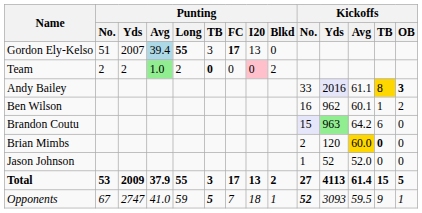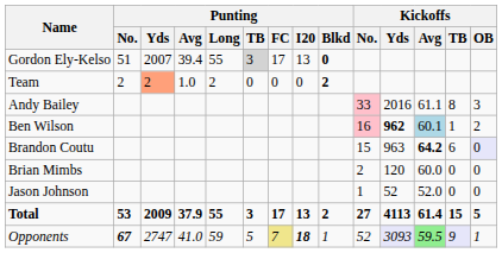Gordon Ely-Kelso | Punting / Avg: lightblue background -> no background
Gordon Ely-Kelso | Punting / Long: bold -> normal
Gordon Ely-Kelso | Punting / TB: no background -> lightgrey background
Gordon Ely-Kelso | Punting / FC: bold -> normal
Gordon Ely-Kelso | Punting / Blkd: normal -> bold
Team | Punting / Yds: no background -> lightsalmon background
Team | Punting / Avg: lightgreen background -> no background
Team | Punting / TB: bold -> normal
Team | Punting / I20: pink background -> no background
Team | Punting / Blkd: normal -> bold
Andy Bailey | Kickoffs / No.: no background -> pink background
Andy Bailey | Kickoffs / Yds: lavender background -> no background
Andy Bailey | Kickoffs / TB: gold background -> no background
Andy Bailey | Kickoffs / OB: bold -> normal
Ben Wilson | Kickoffs / No.: no background -> pink background
Ben Wilson | Kickoffs / Yds: normal -> bold
Ben Wilson | Kickoffs / Avg: no background -> lightblue background
Brandon Coutu | Kickoffs / No.: lavender background -> no background
Brandon Coutu | Kickoffs / Yds: lightgreen background -> no background
Brandon Coutu | Kickoffs / Avg: normal -> bold
Brandon Coutu | Kickoffs / OB: no background -> lavender background
Brian Mimbs | Kickoffs / Avg: gold background -> no background
Brian Mimbs | Kickoffs / TB: bold -> normal
Opponents | Punting / No.: normal -> bold
Opponents | Punting / TB: bold -> normal
Opponents | Punting / FC: no background -> khaki background
Opponents | Punting / I20: normal -> bold
Opponents | Kickoffs / No.: bold -> normal
Opponents | Kickoffs / Yds: no background -> lavender background
Opponents | Kickoffs / Avg: no background -> lightgreen background
Opponents | Kickoffs / TB: no background -> lavender background
